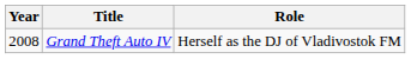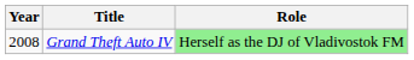Grand Theft Auto IV | Role: no background -> lightgreen background
